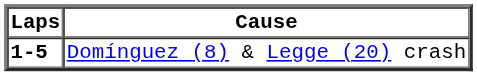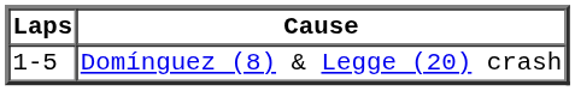Domínguez (8) & Legge (20) crash | Laps: bold -> normal
